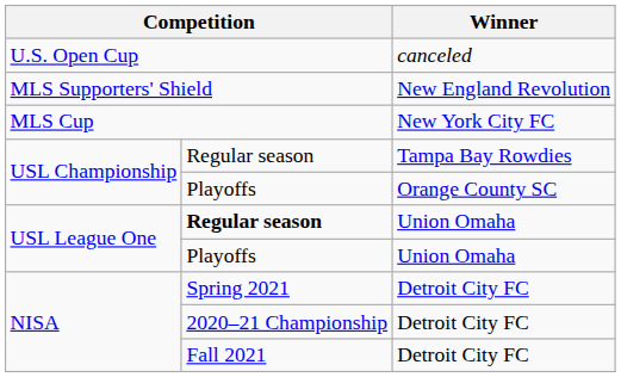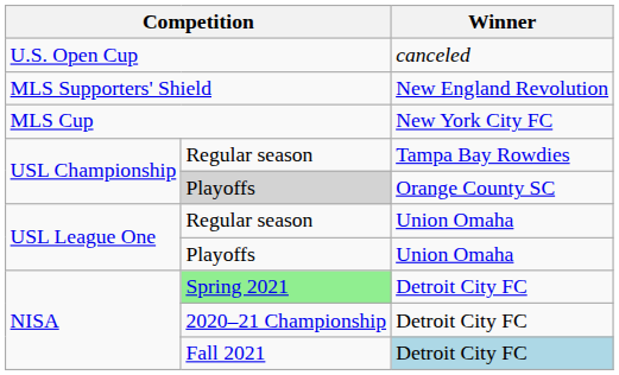Playoffs / Orange County SC | column 2: no background -> lightgrey background
Regular season / Union Omaha | column 2: bold -> normal
Spring 2021 | column 2: no background -> lightgreen background
Fall 2021 | Winner: no background -> lightblue background
